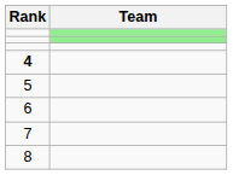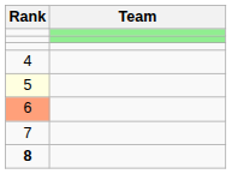row 5 | Rank: bold -> normal
row 6 | Rank: no background -> lightyellow background
row 7 | Rank: no background -> lightsalmon background
row 9 | Rank: normal -> bold
